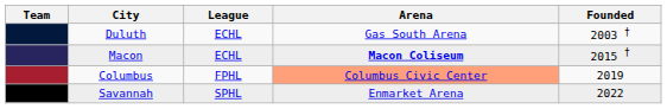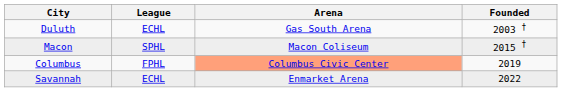- column: Team
Macon | League: ECHL -> SPHL
Macon | Arena: bold -> normal
Savannah | League: SPHL -> ECHL
